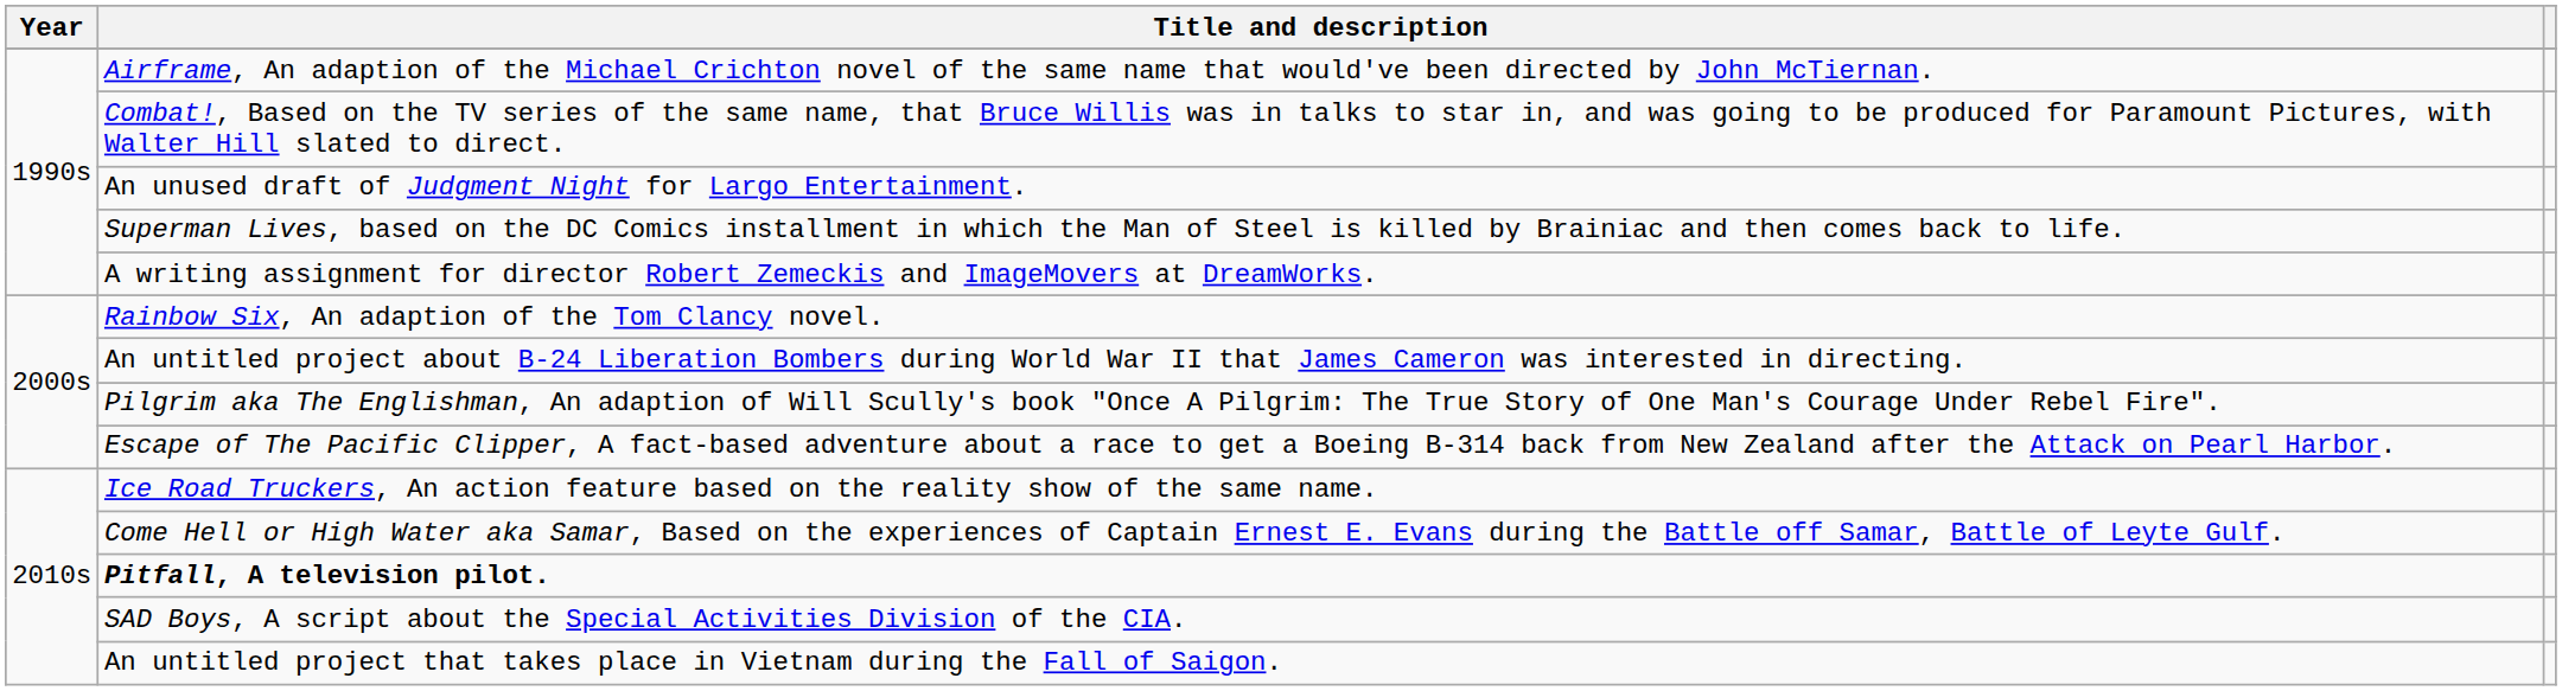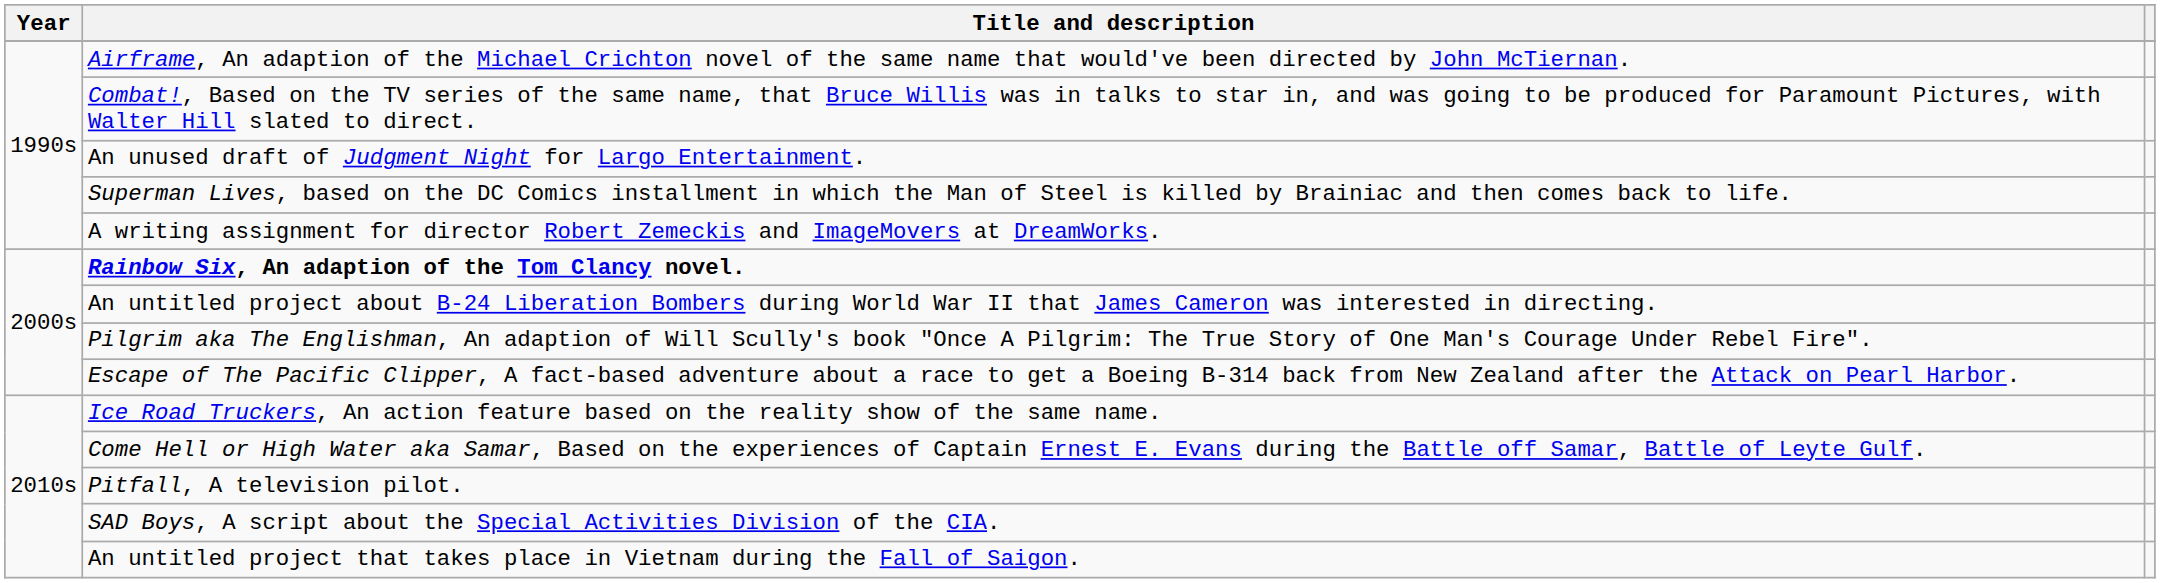Rainbow Six, An adaption of the Tom Clancy novel. | Title and description: normal -> bold
Pitfall, A television pilot. | Title and description: bold -> normal
